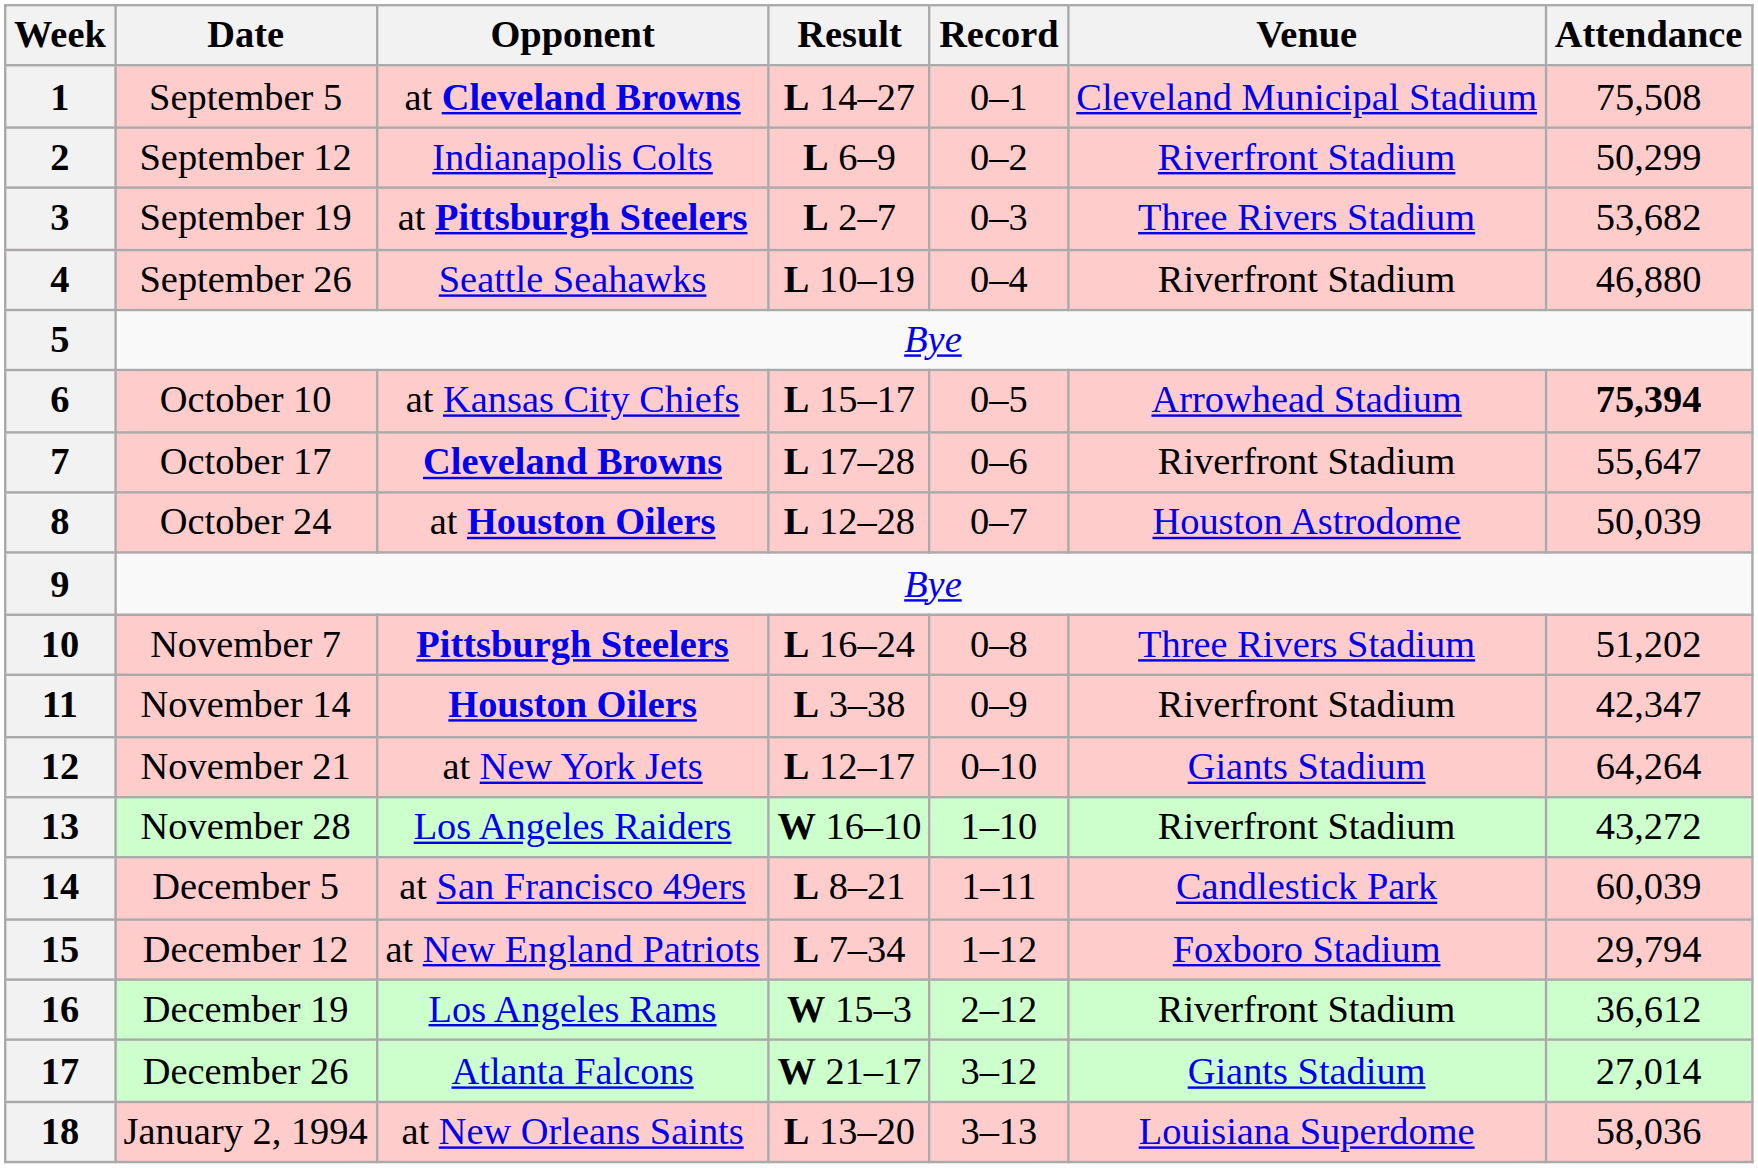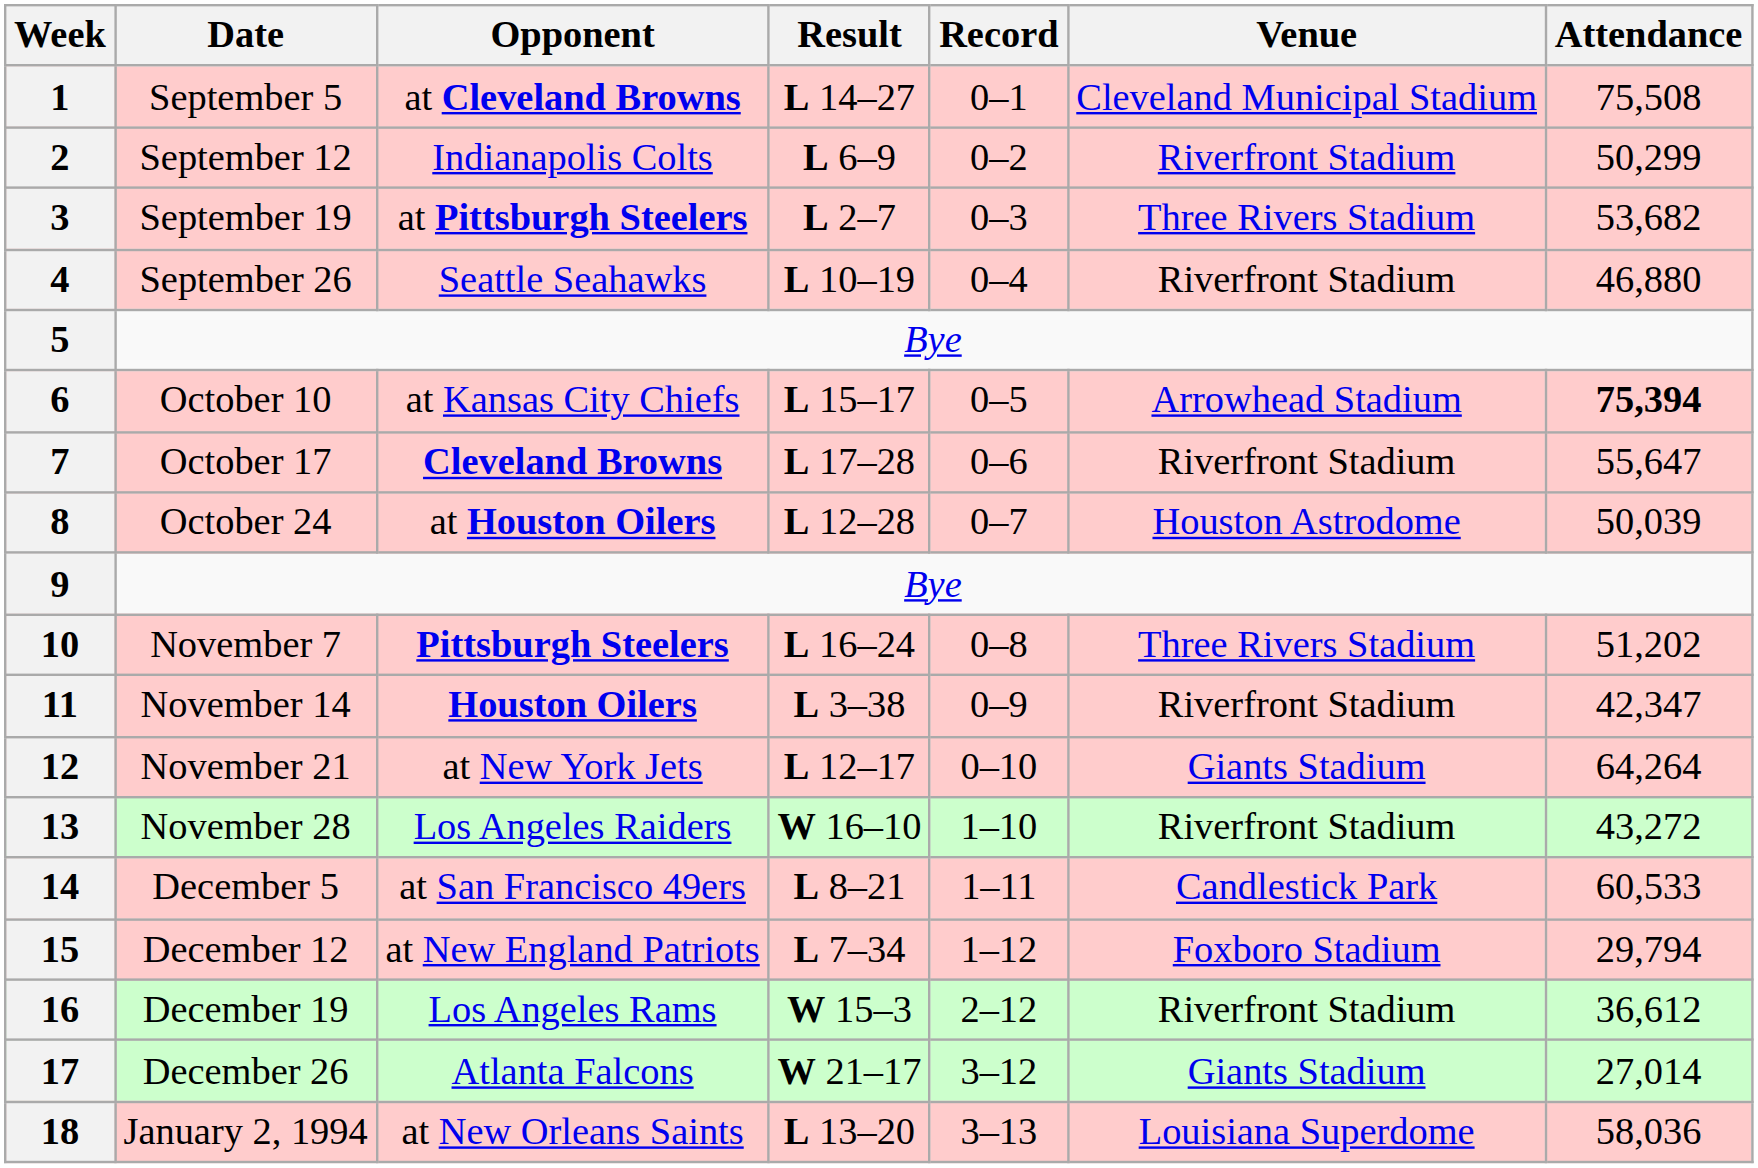14 | Attendance: 60,039 -> 60,533
